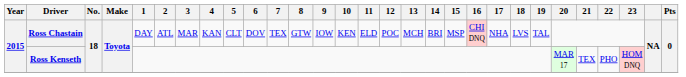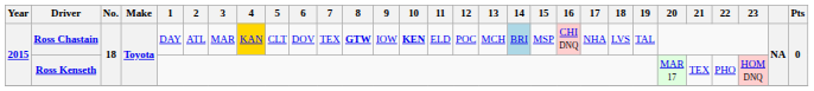Ross Chastain | 4: no background -> gold background
Ross Chastain | 8: normal -> bold
Ross Chastain | 10: normal -> bold
Ross Chastain | 14: no background -> lightblue background
